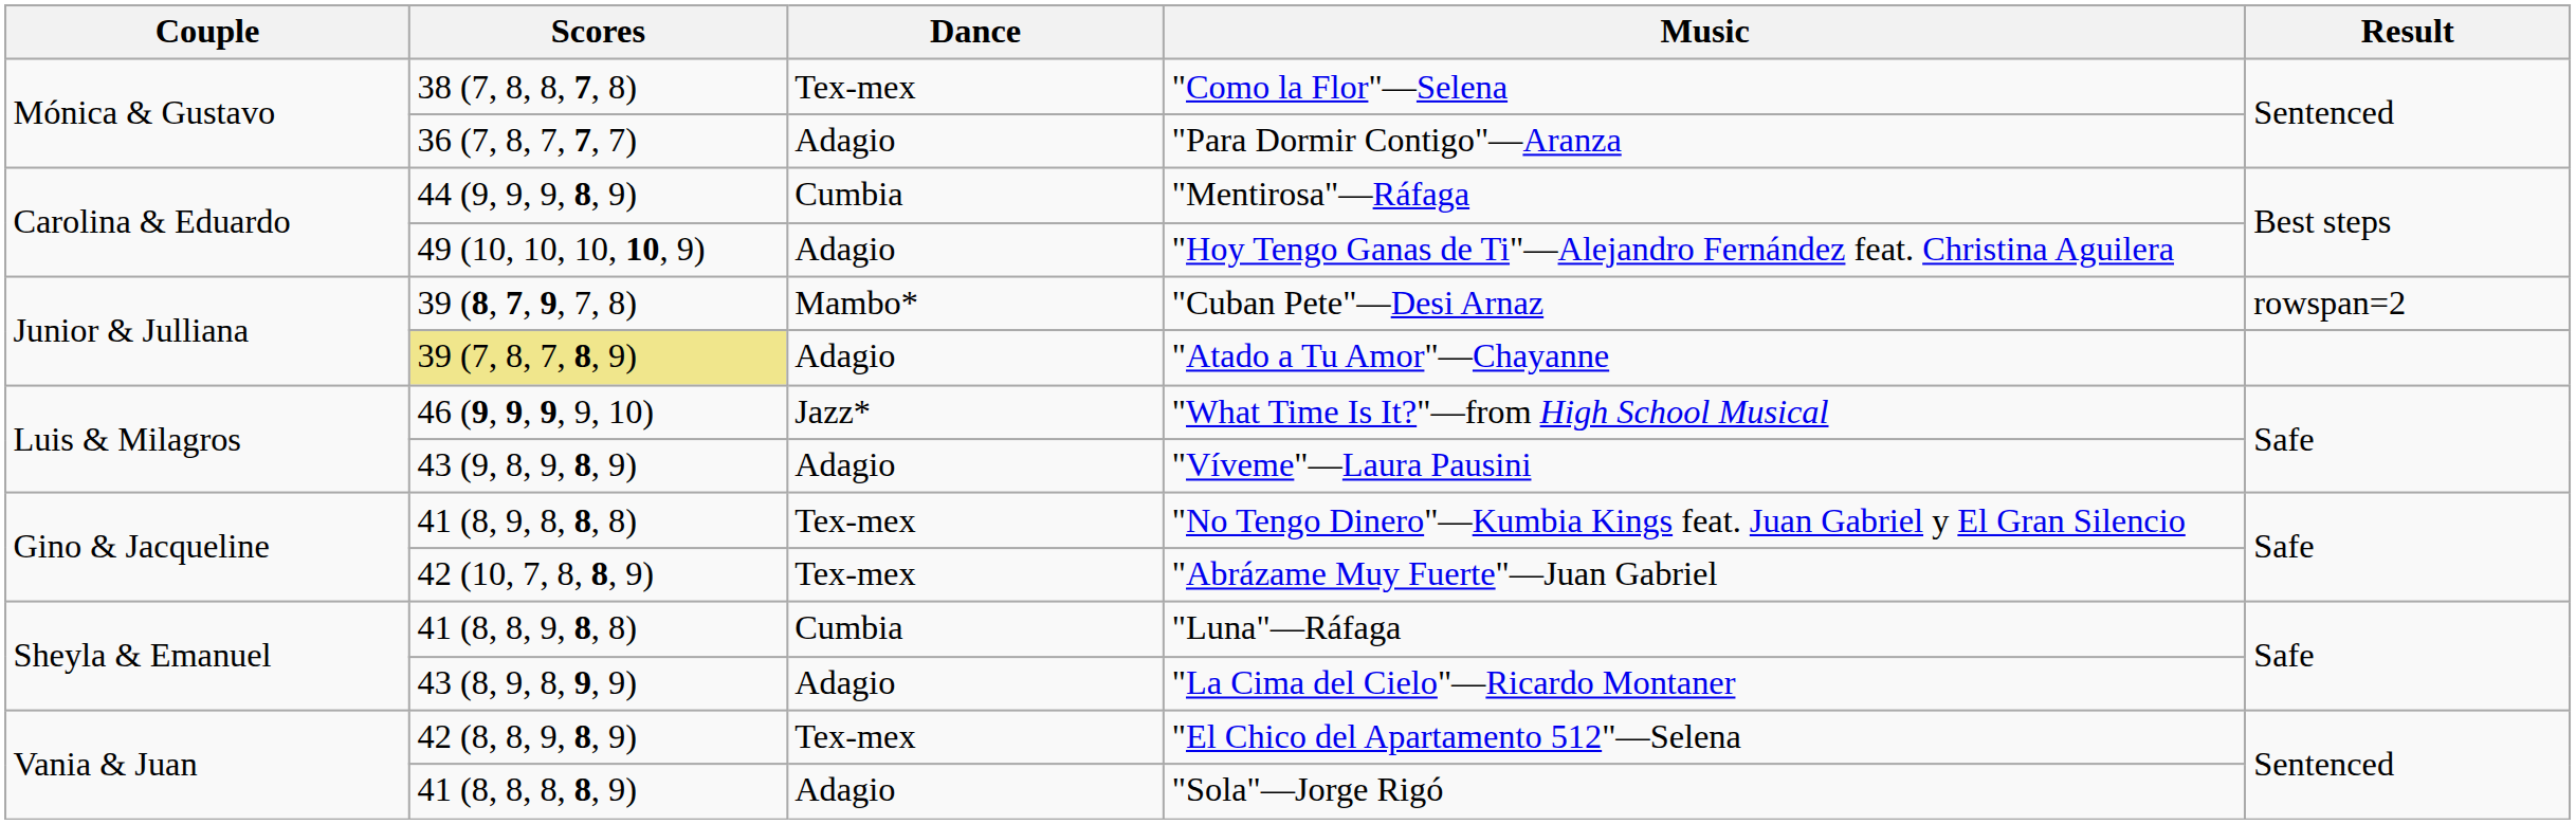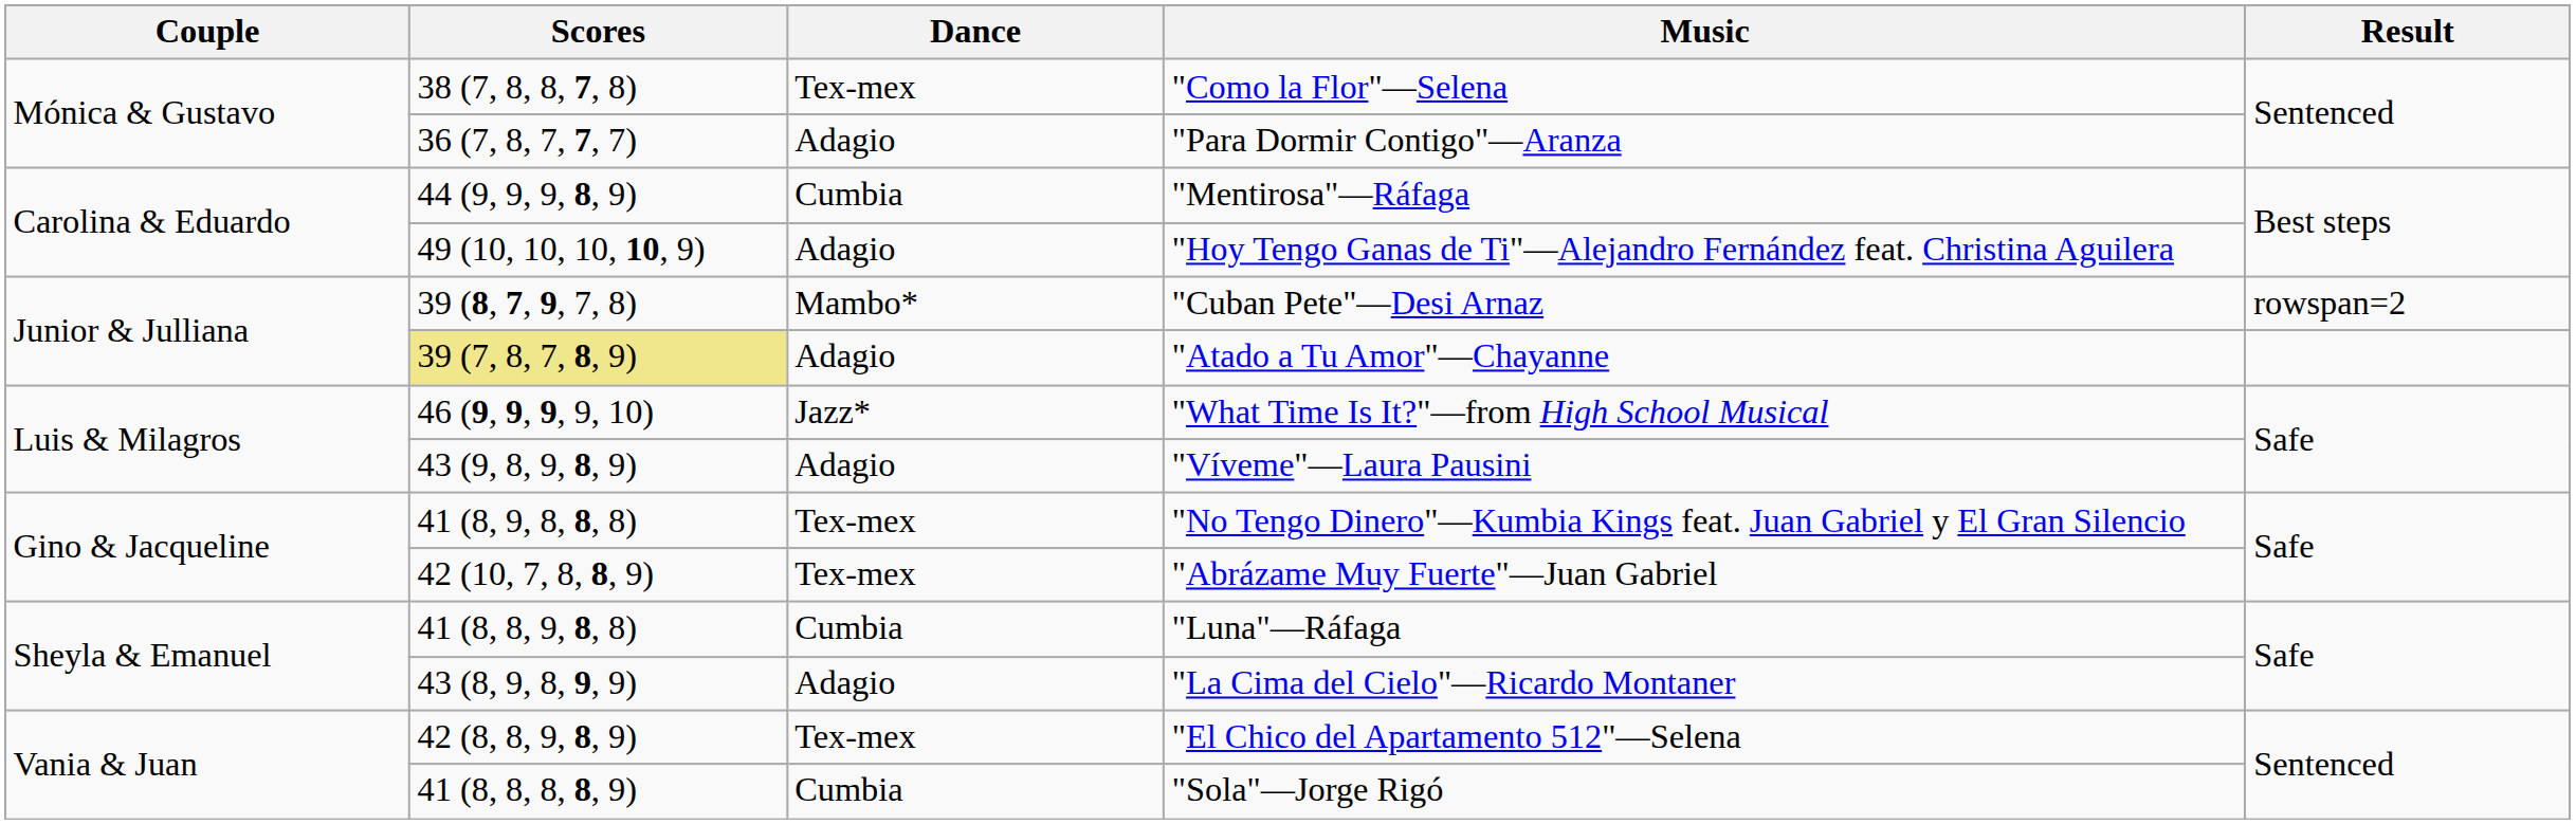"Sola"—Jorge Rigó | Dance: Adagio -> Cumbia
